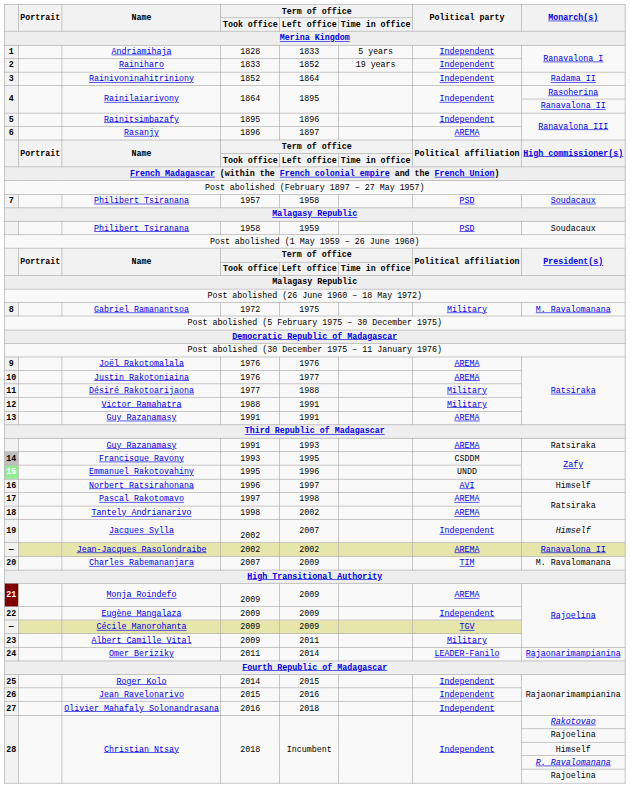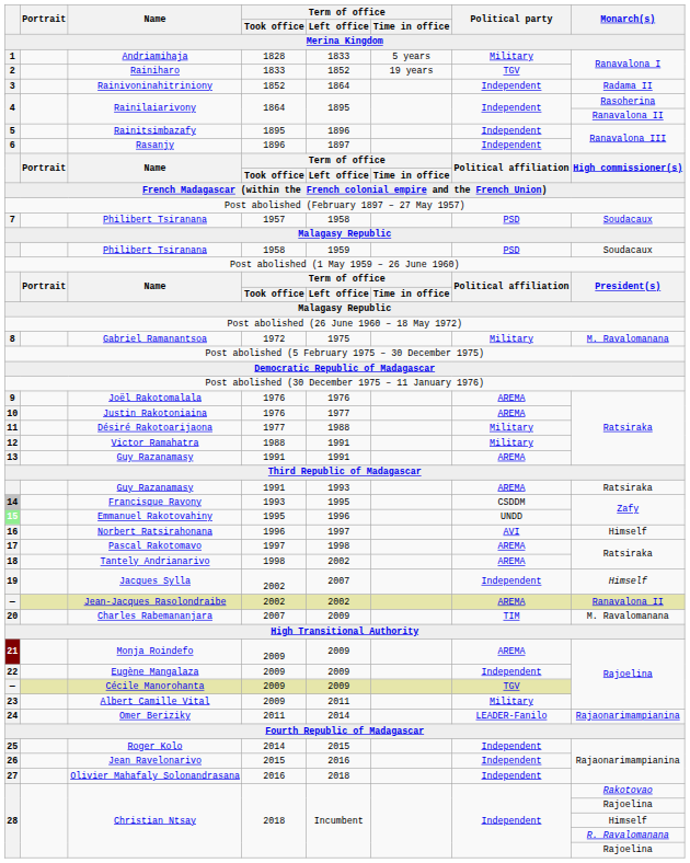1 | Political party: Independent -> Military
2 | Political party: Independent -> TGV
6 | Political party: AREMA -> Independent
